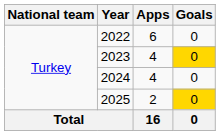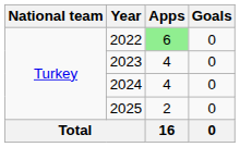2022 | Apps: no background -> lightgreen background
2023 | Goals: gold background -> no background
2025 | Goals: gold background -> no background
